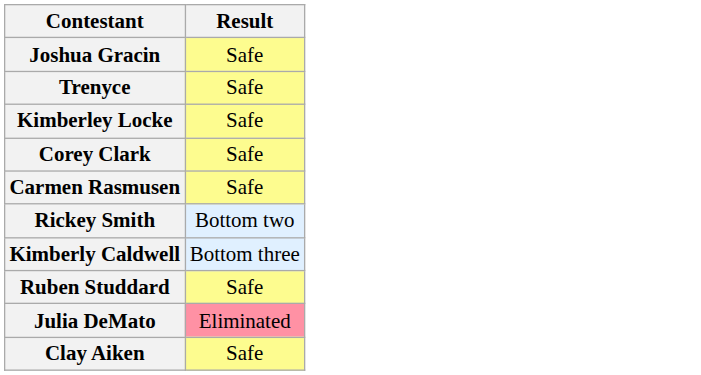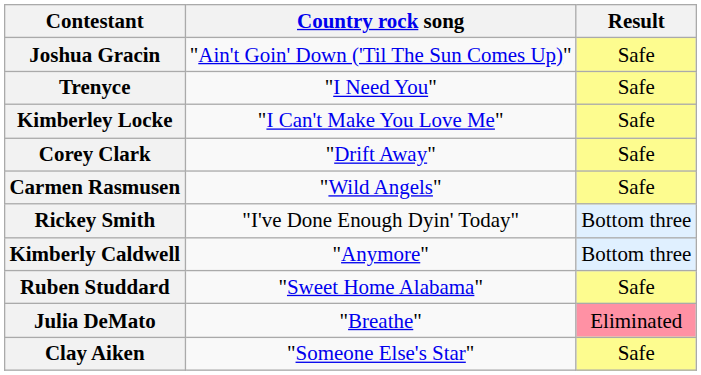+ column: Country rock song | "Ain't Goin' Down ('Til The Sun Comes Up)" | "I Need You" | "I Can't Make You Love Me" | "Drift Away" | "Wild Angels" | "I've Done Enough Dyin' Today" | "Anymore" | "Sweet Home Alabama" | "Breathe" | "Someone Else's Star"
Rickey Smith | Result: Bottom two -> Bottom three
